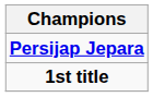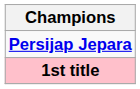row 3 | column 1: no background -> pink background
